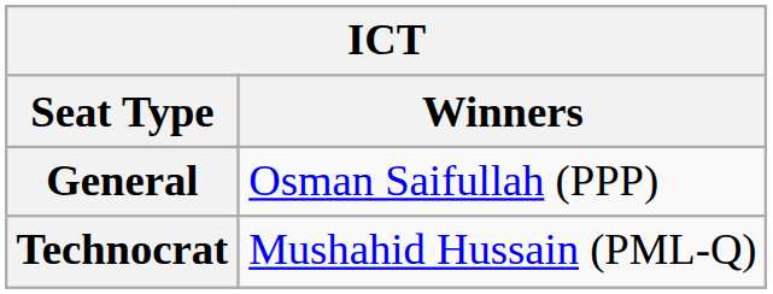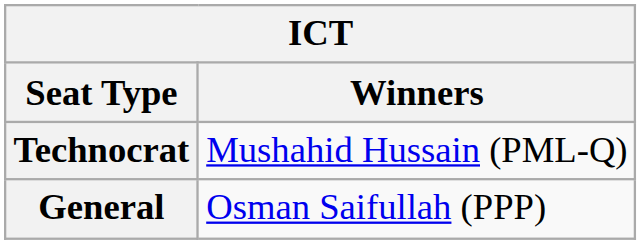rows swapped: General <-> Technocrat
